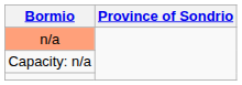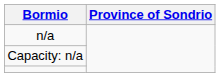n/a | Bormio: lightsalmon background -> no background
